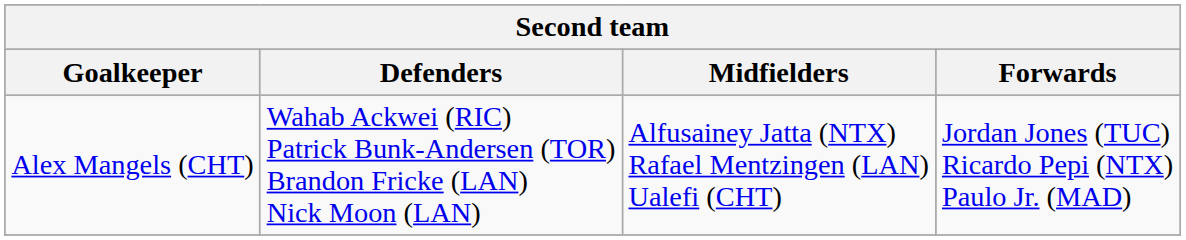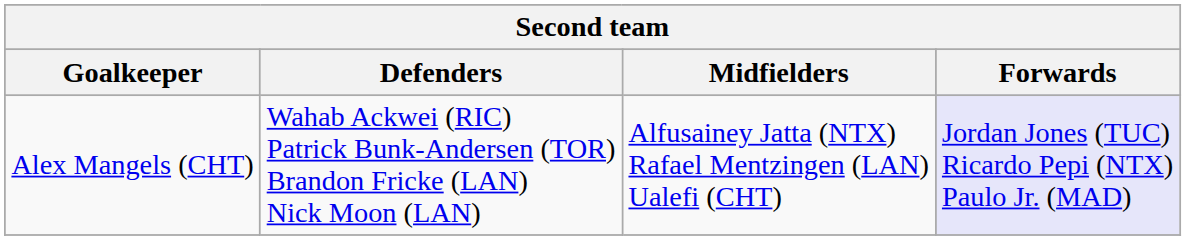Alex Mangels (CHT) | Forwards: no background -> lavender background
